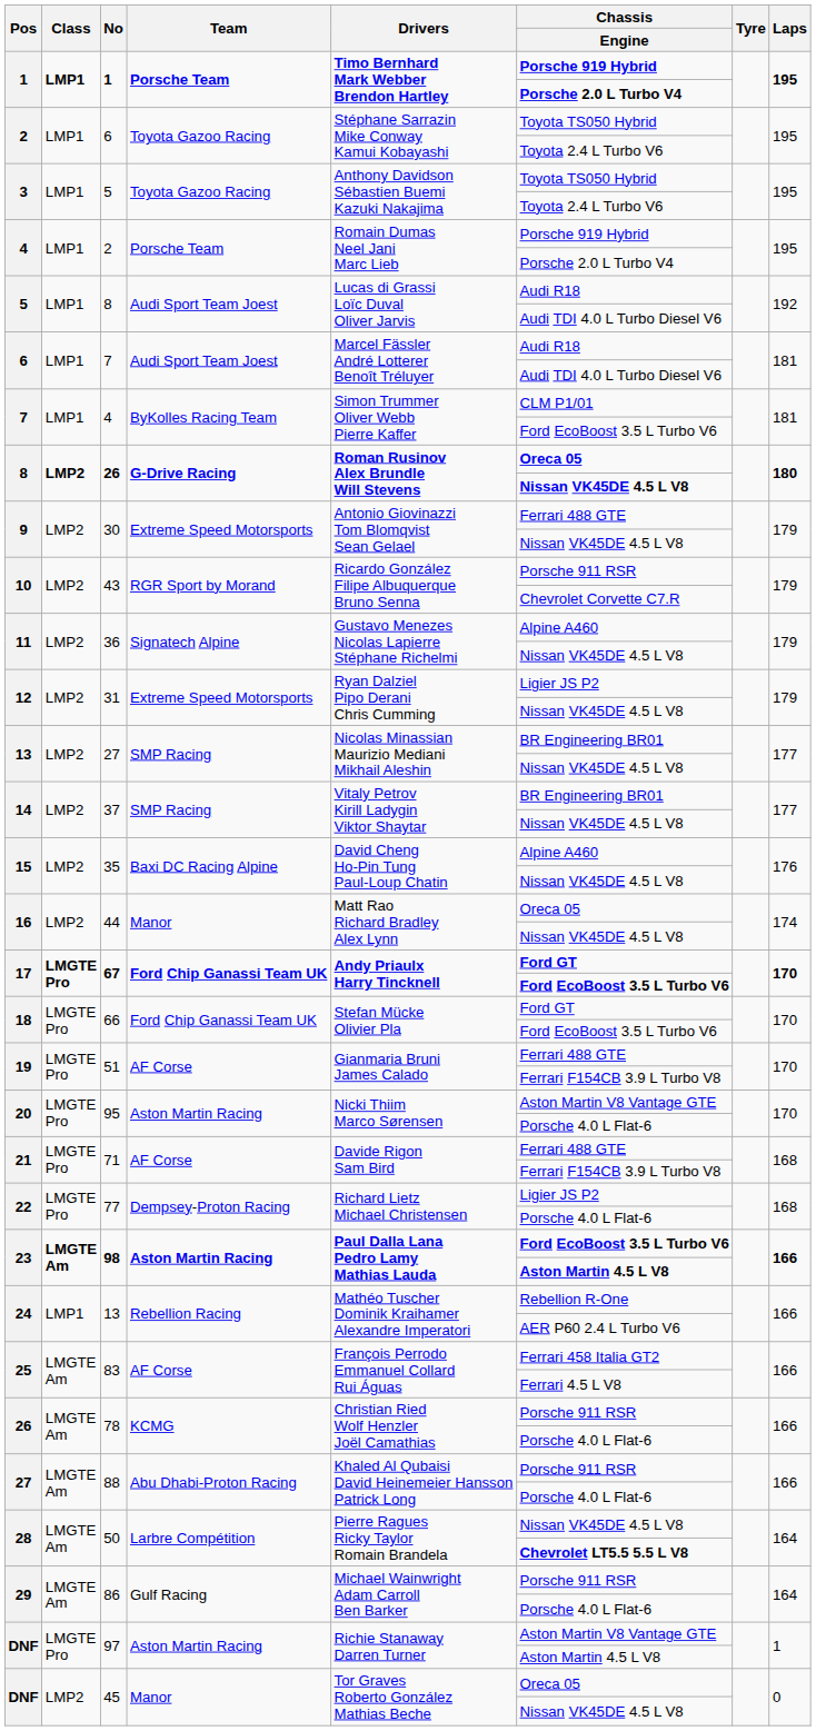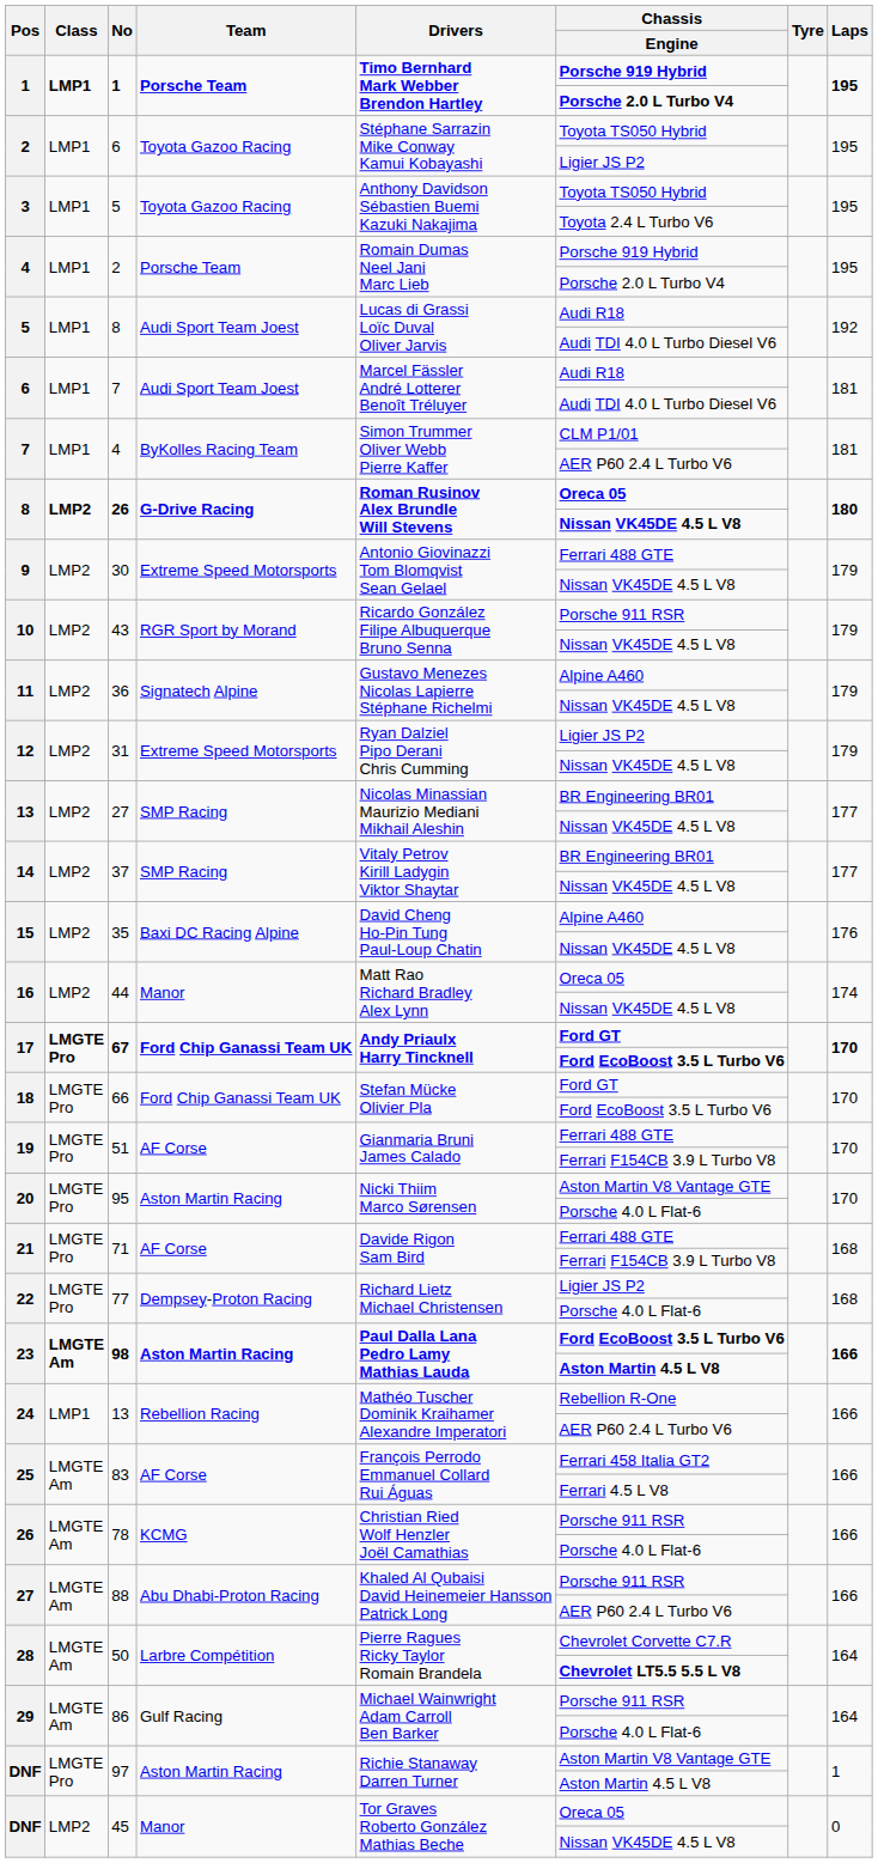row 6 | Chassis / Engine: Toyota 2.4 L Turbo V6 -> Ligier JS P2
row 16 | Chassis / Engine: Ford EcoBoost 3.5 L Turbo V6 -> AER P60 2.4 L Turbo V6
row 22 | Chassis / Engine: Chevrolet Corvette C7.R -> Nissan VK45DE 4.5 L V8
row 56 | Chassis / Engine: Porsche 4.0 L Flat-6 -> AER P60 2.4 L Turbo V6
row 57 | Chassis / Engine: Nissan VK45DE 4.5 L V8 -> Chevrolet Corvette C7.R
